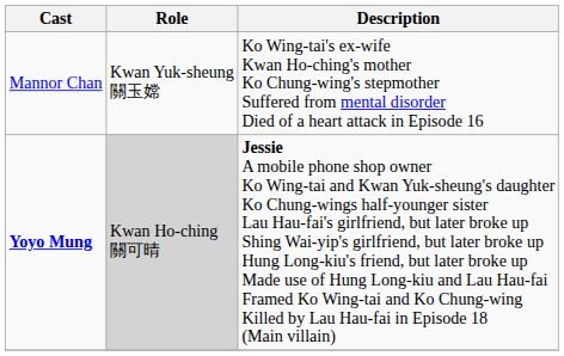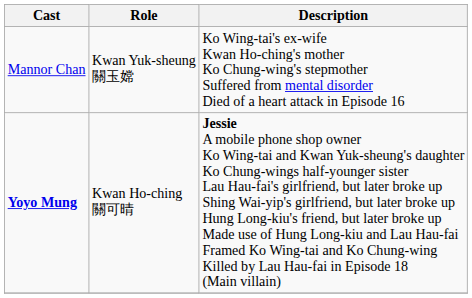Yoyo Mung | Role: lightgrey background -> no background
